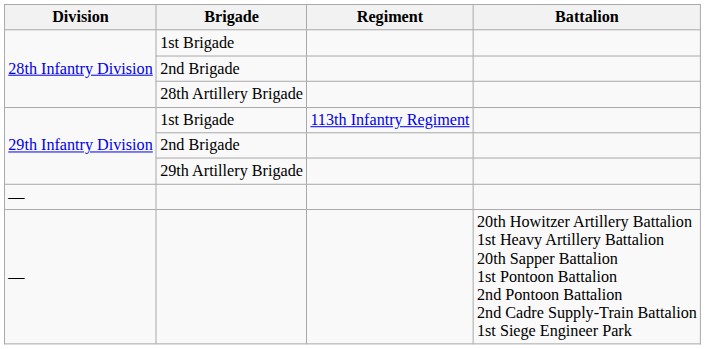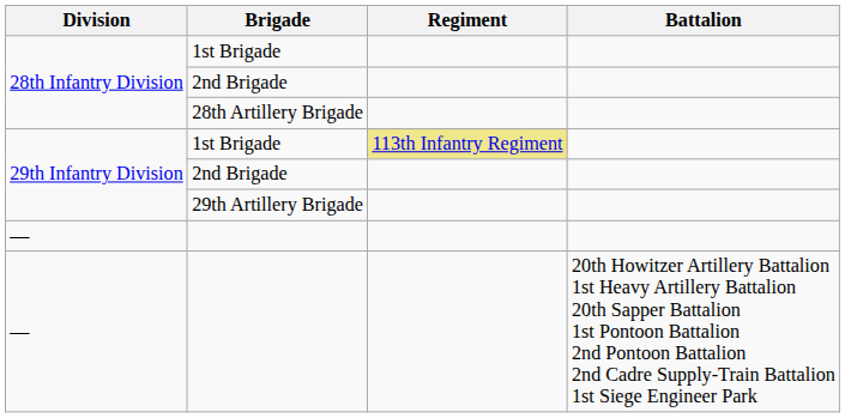29th Infantry Division / 1st Brigade | Regiment: no background -> khaki background
